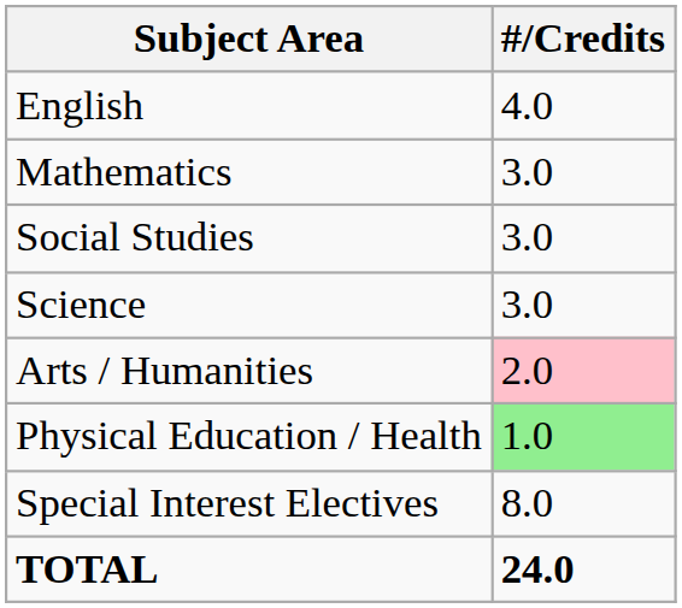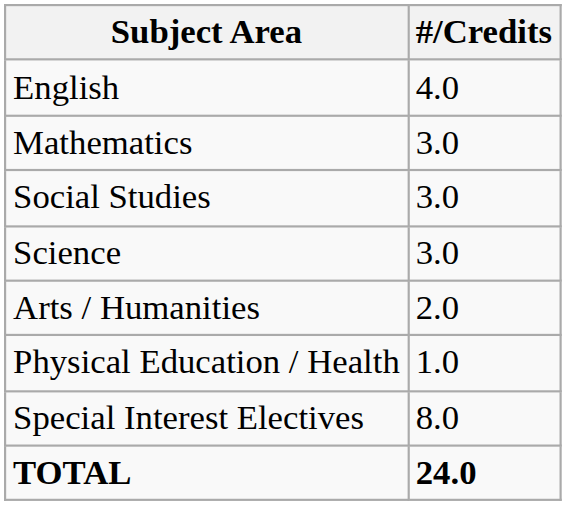Arts / Humanities | #/Credits: pink background -> no background
Physical Education / Health | #/Credits: lightgreen background -> no background
